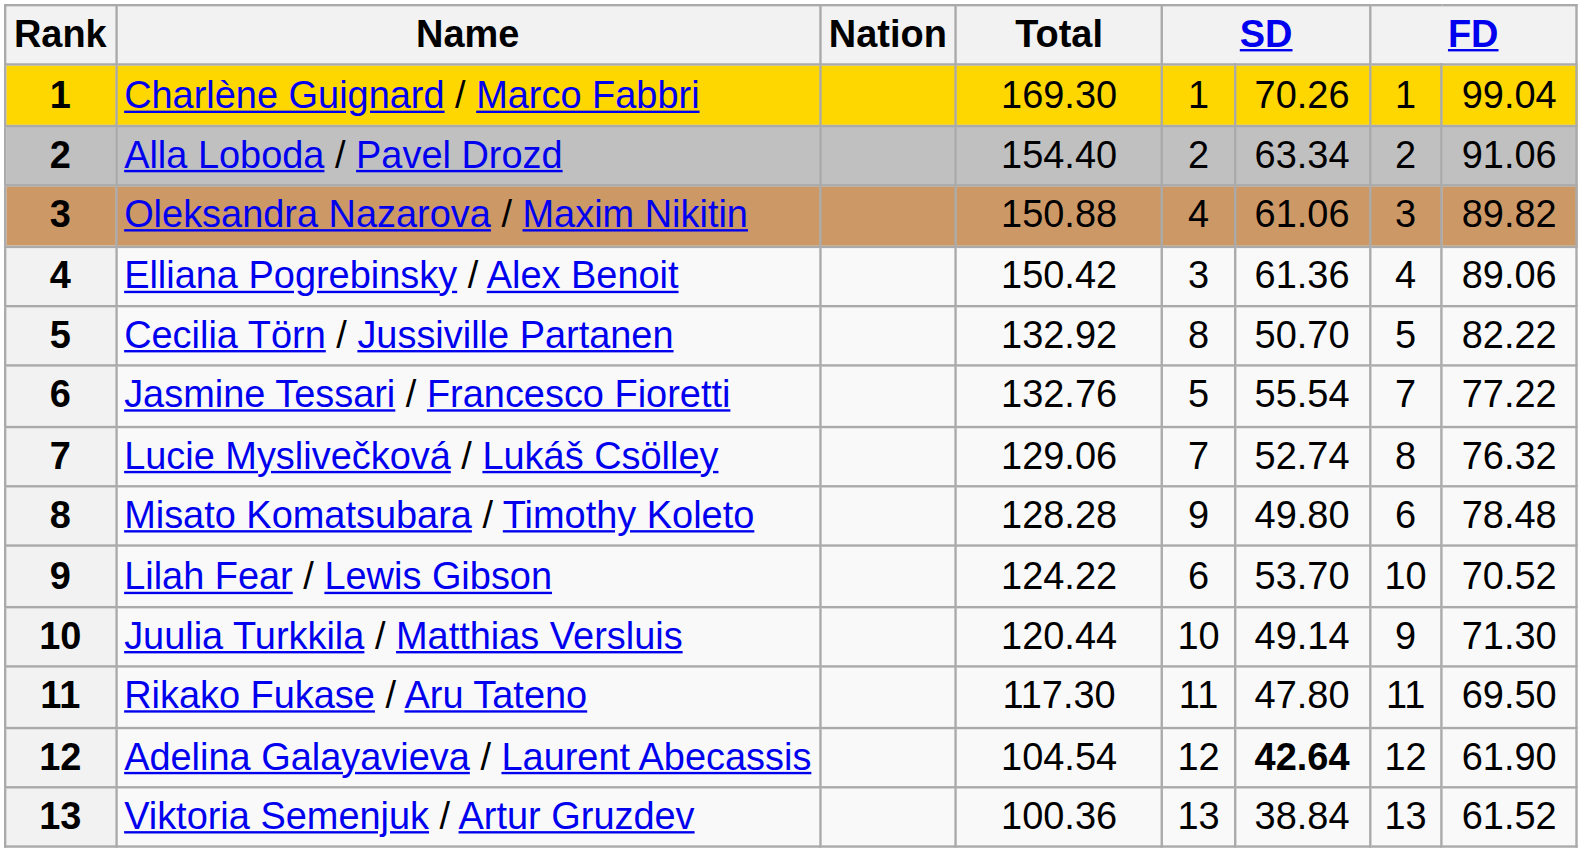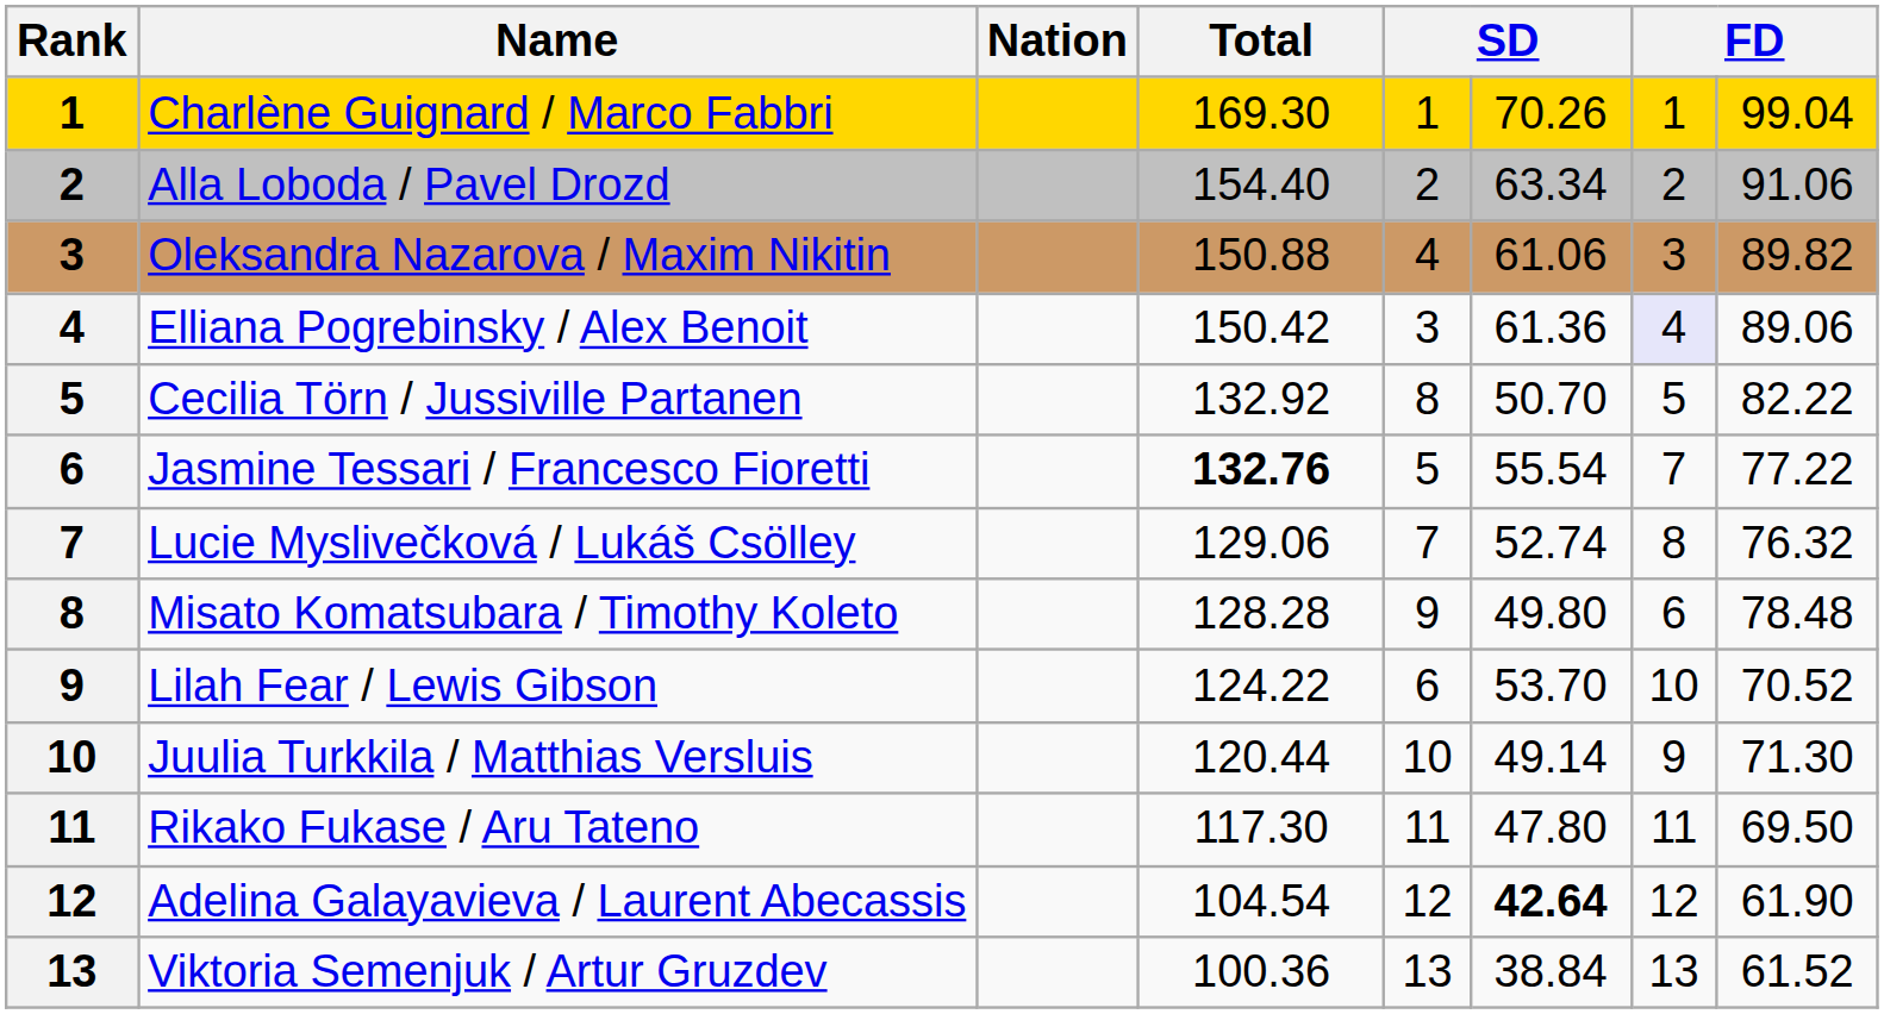Elliana Pogrebinsky / Alex Benoit | column 7: no background -> lavender background
Jasmine Tessari / Francesco Fioretti | Total: normal -> bold
